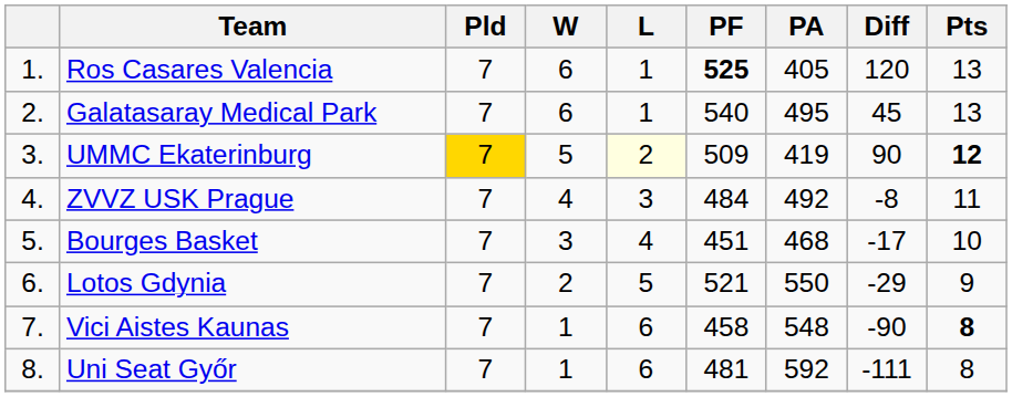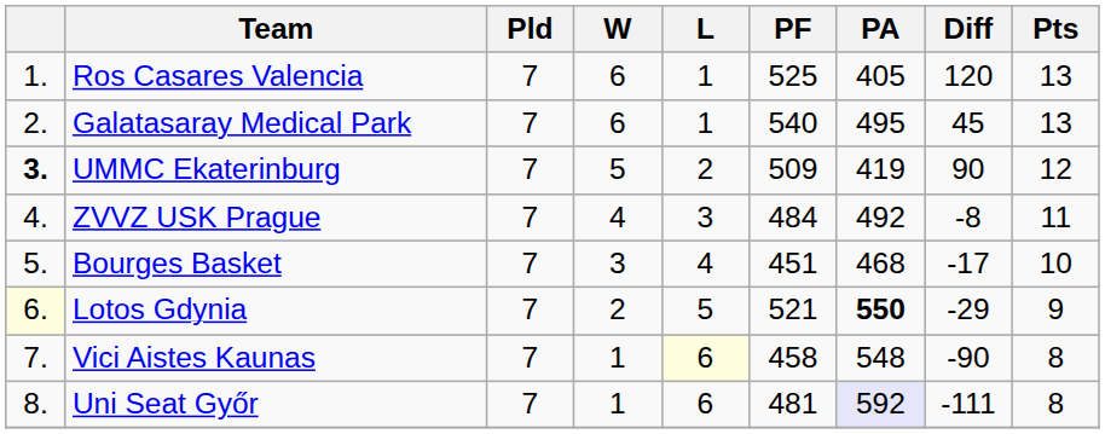Ros Casares Valencia | PF: bold -> normal
UMMC Ekaterinburg | column 1: normal -> bold
UMMC Ekaterinburg | Pld: gold background -> no background
UMMC Ekaterinburg | L: lightyellow background -> no background
UMMC Ekaterinburg | Pts: bold -> normal
Lotos Gdynia | column 1: no background -> lightyellow background
Lotos Gdynia | PA: normal -> bold
Vici Aistes Kaunas | L: no background -> lightyellow background
Vici Aistes Kaunas | Pts: bold -> normal
Uni Seat Győr | PA: no background -> lavender background
